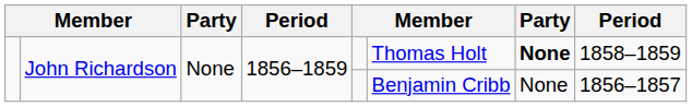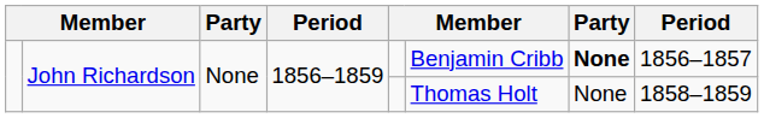row 2 | column 6: Thomas Holt -> Benjamin Cribb
row 2 | column 8: 1858–1859 -> 1856–1857
row 3 | column 6: Benjamin Cribb -> Thomas Holt
row 3 | column 8: 1856–1857 -> 1858–1859
